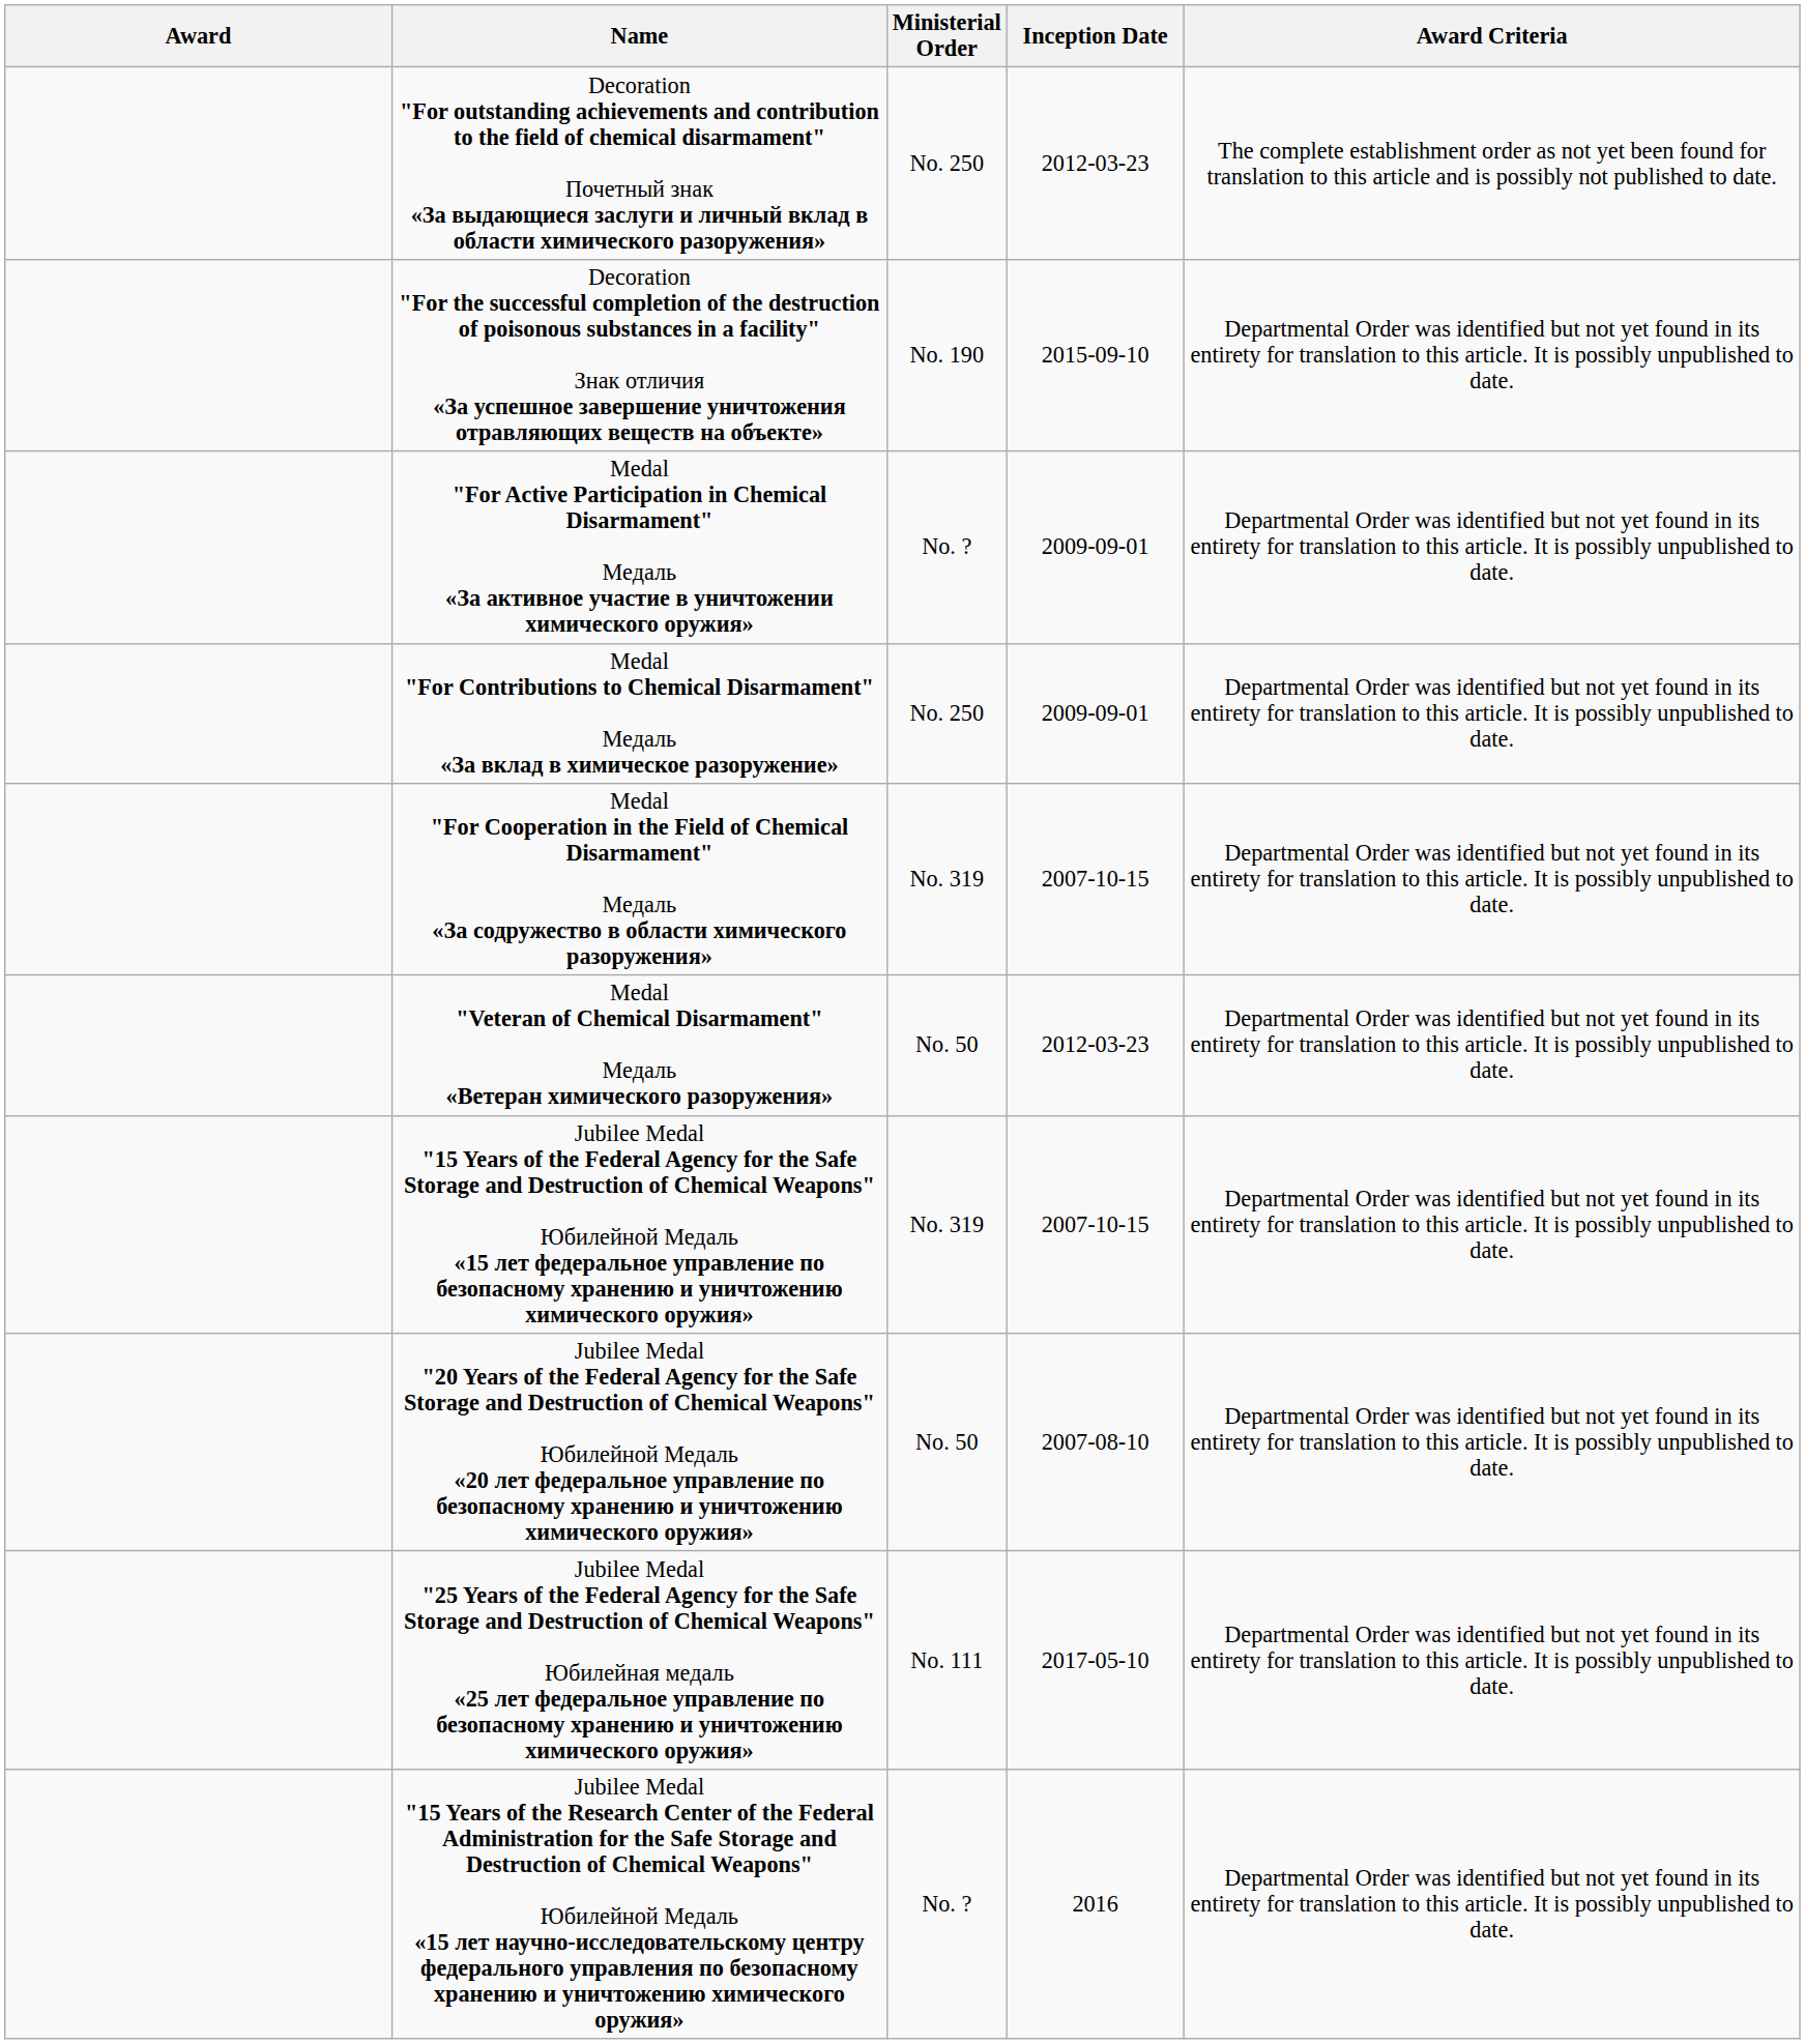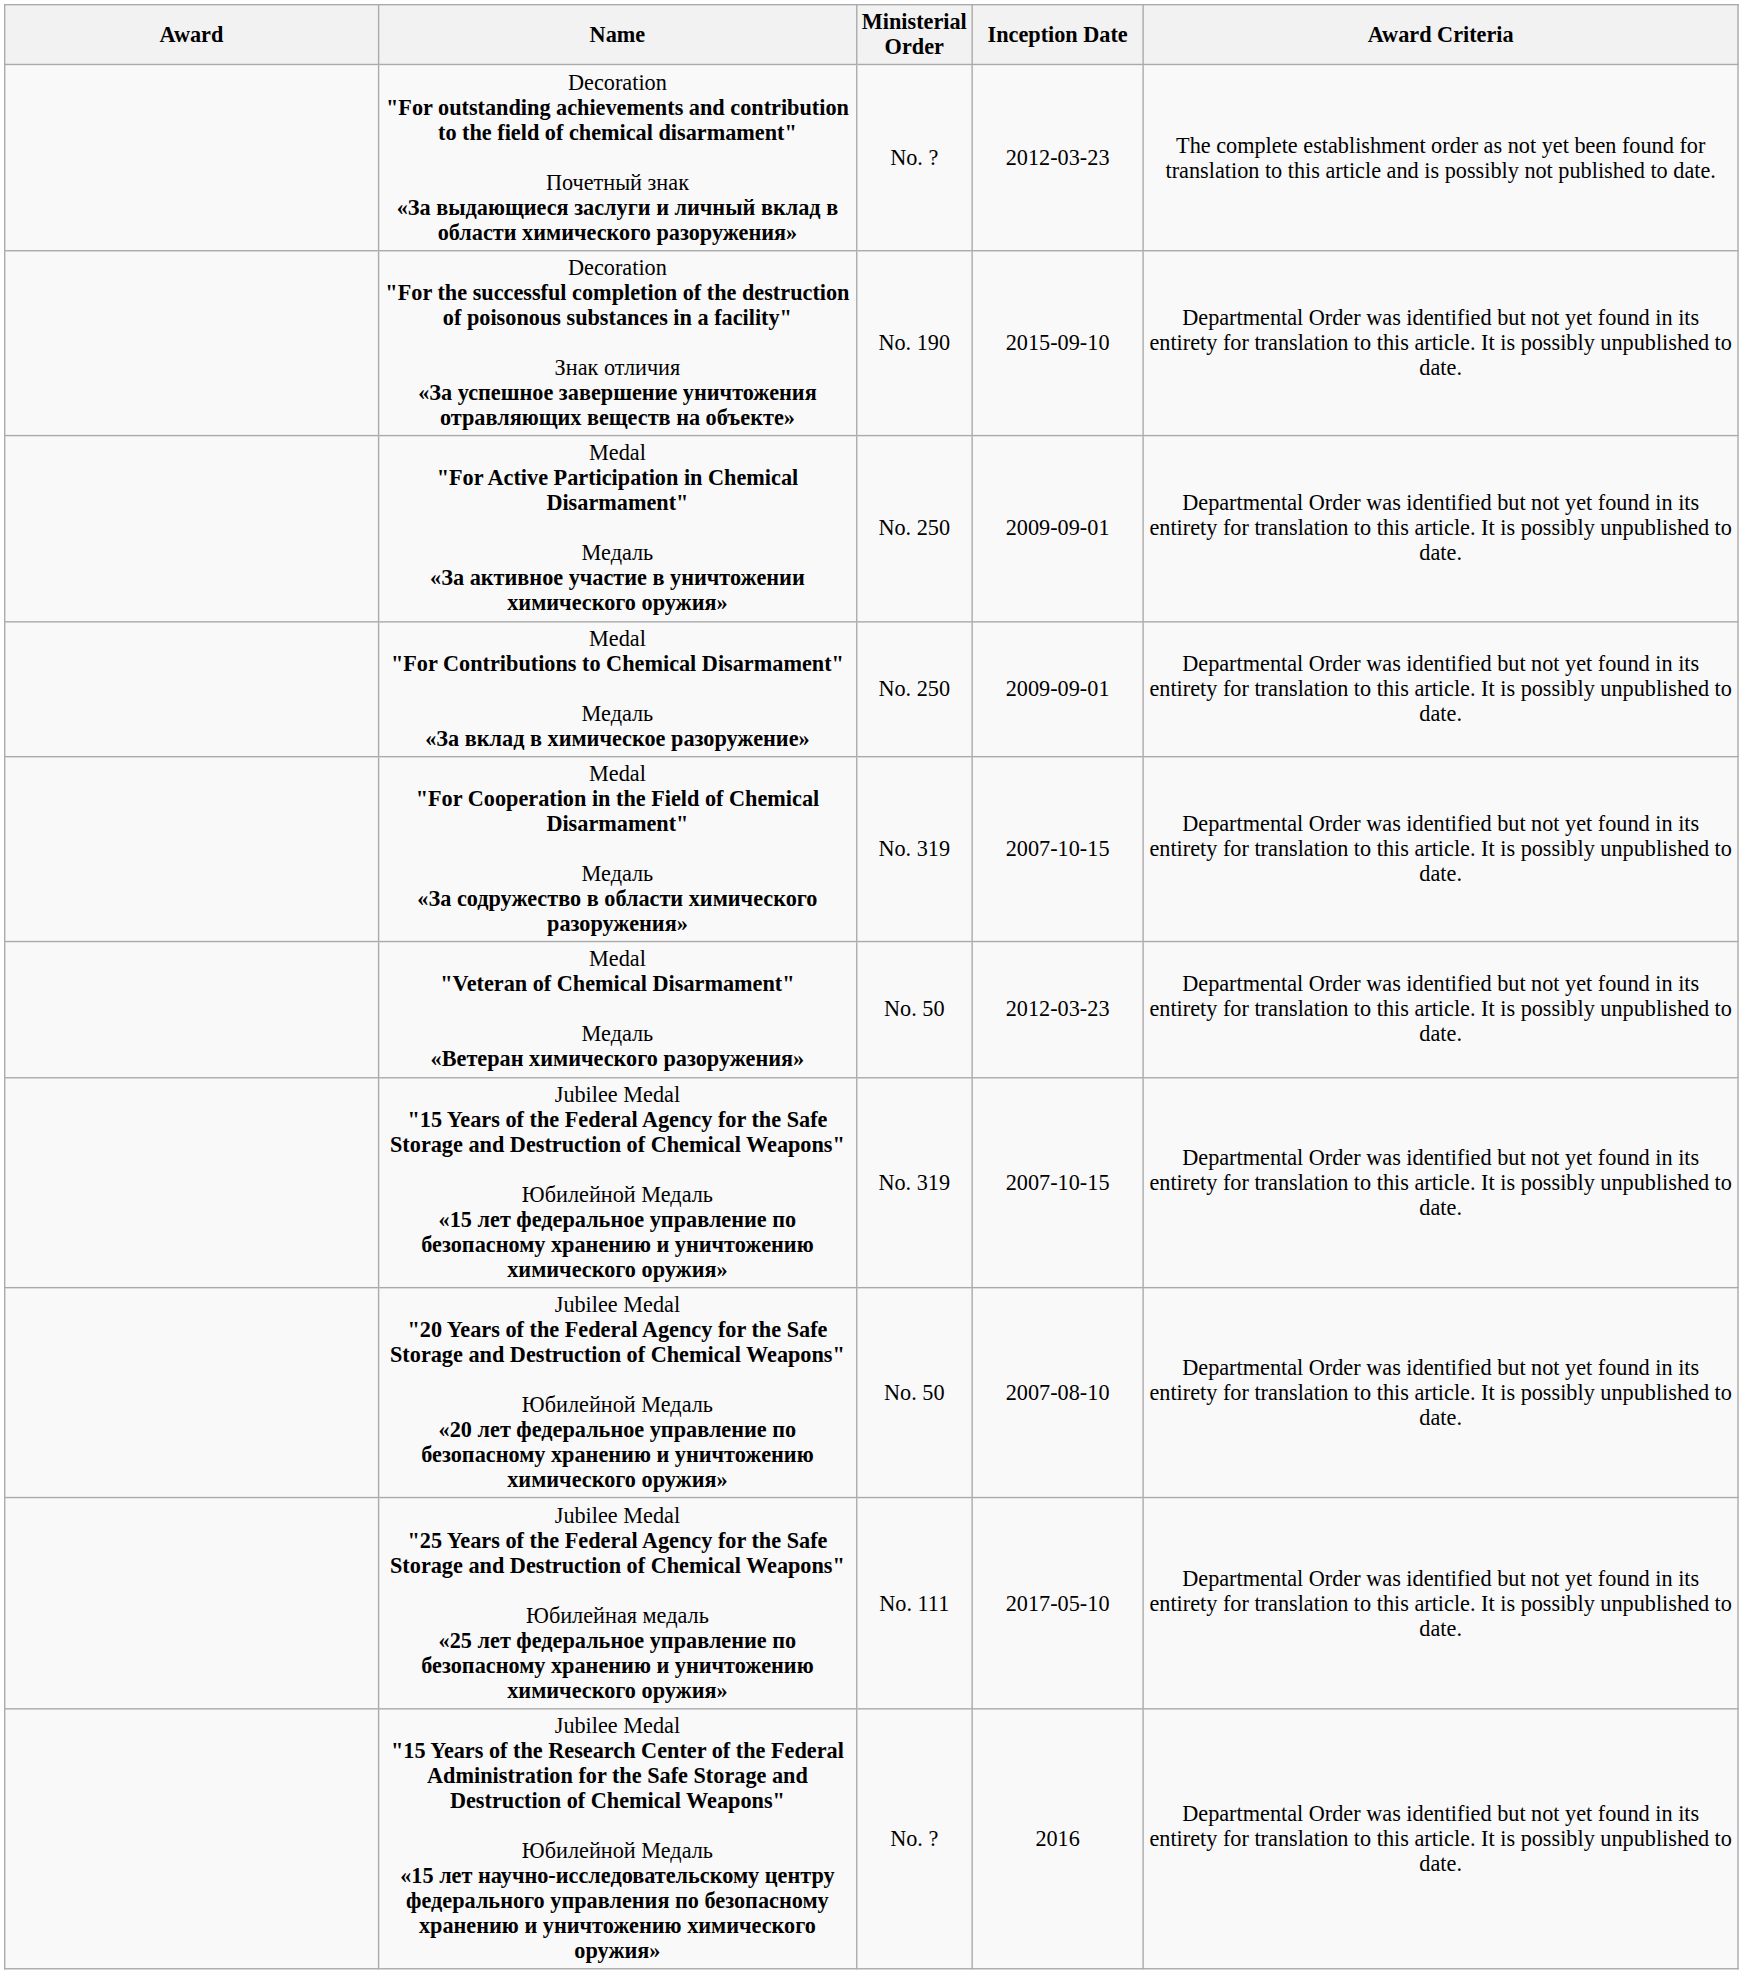row 2 | Ministerial Order: No. 250 -> No. ?
row 4 | Ministerial Order: No. ? -> No. 250
